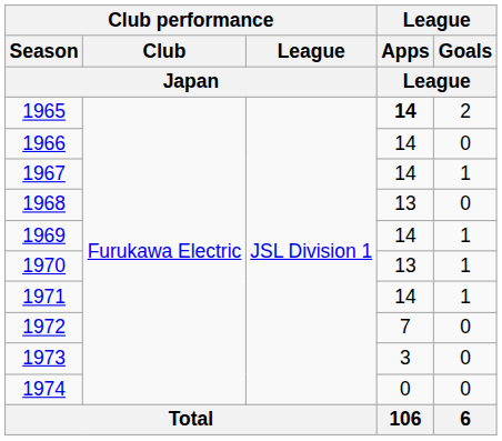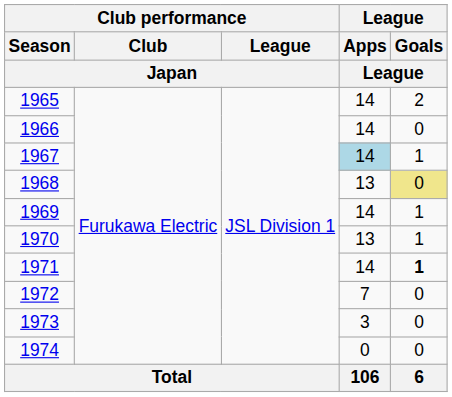1965 | League / Apps / League: bold -> normal
1967 | League / Apps / League: no background -> lightblue background
1968 | League / Goals / League: no background -> khaki background
1971 | League / Goals / League: normal -> bold
